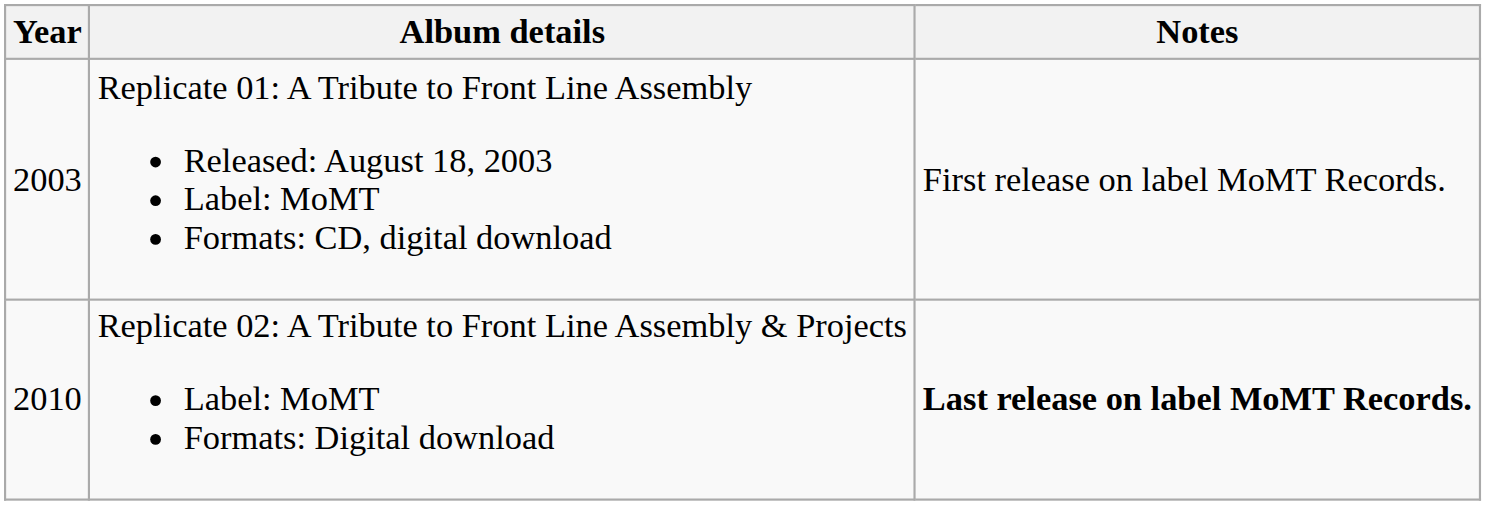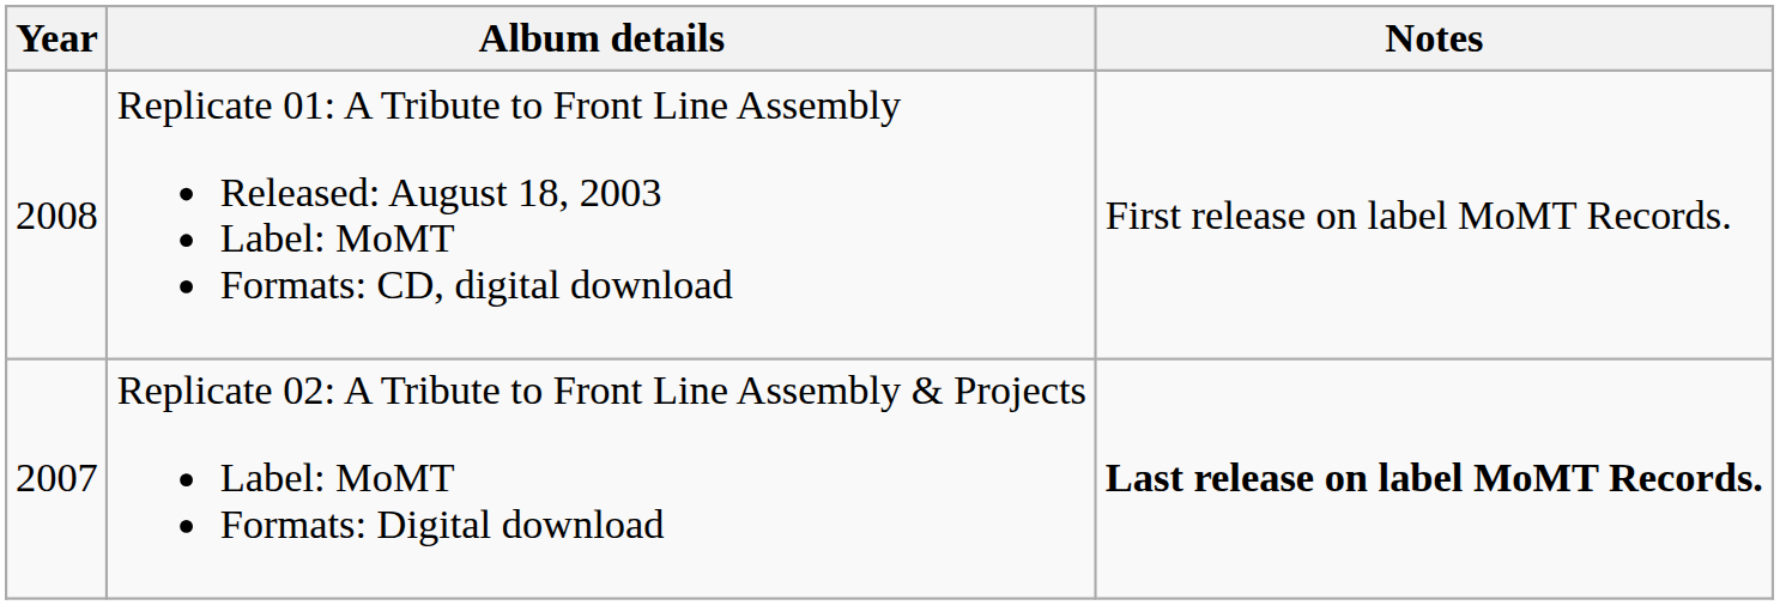row 2 | Year: 2003 -> 2008
row 3 | Year: 2010 -> 2007
